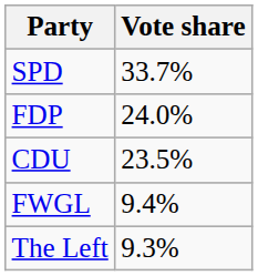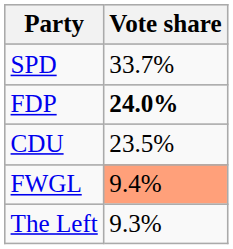FDP | Vote share: normal -> bold
FWGL | Vote share: no background -> lightsalmon background
